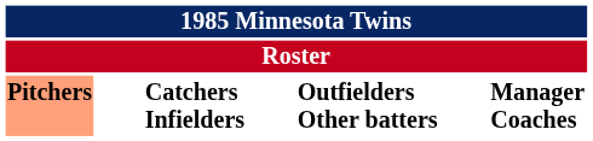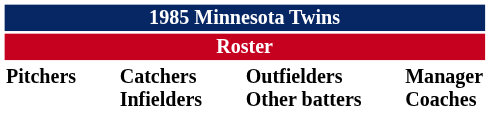Pitchers | column 1: lightsalmon background -> no background
